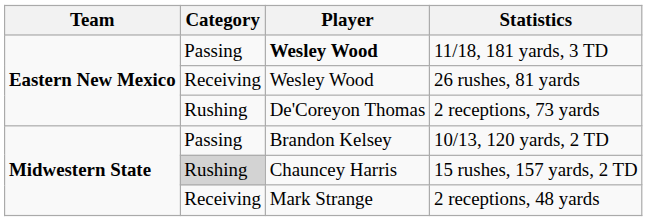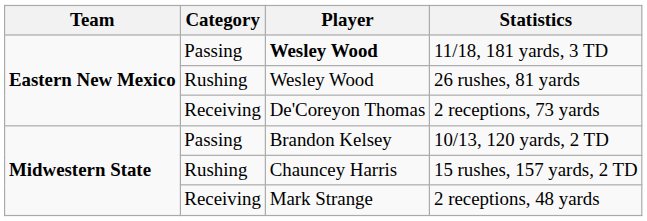26 rushes, 81 yards | Category: Receiving -> Rushing
2 receptions, 73 yards | Category: Rushing -> Receiving
15 rushes, 157 yards, 2 TD | Category: lightgrey background -> no background
